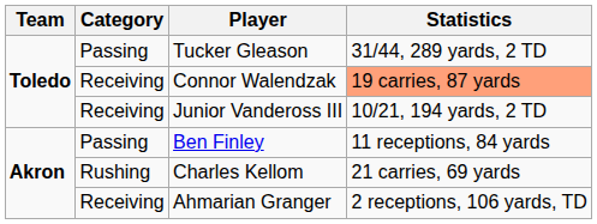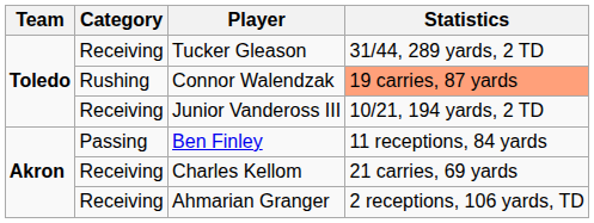Tucker Gleason | Category: Passing -> Receiving
Connor Walendzak | Category: Receiving -> Rushing
Charles Kellom | Category: Rushing -> Receiving
